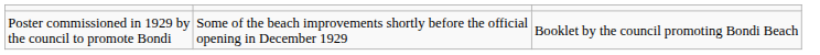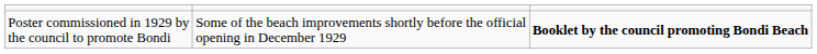Poster commissioned in 1929 by the council to promote Bondi | column 3: normal -> bold
